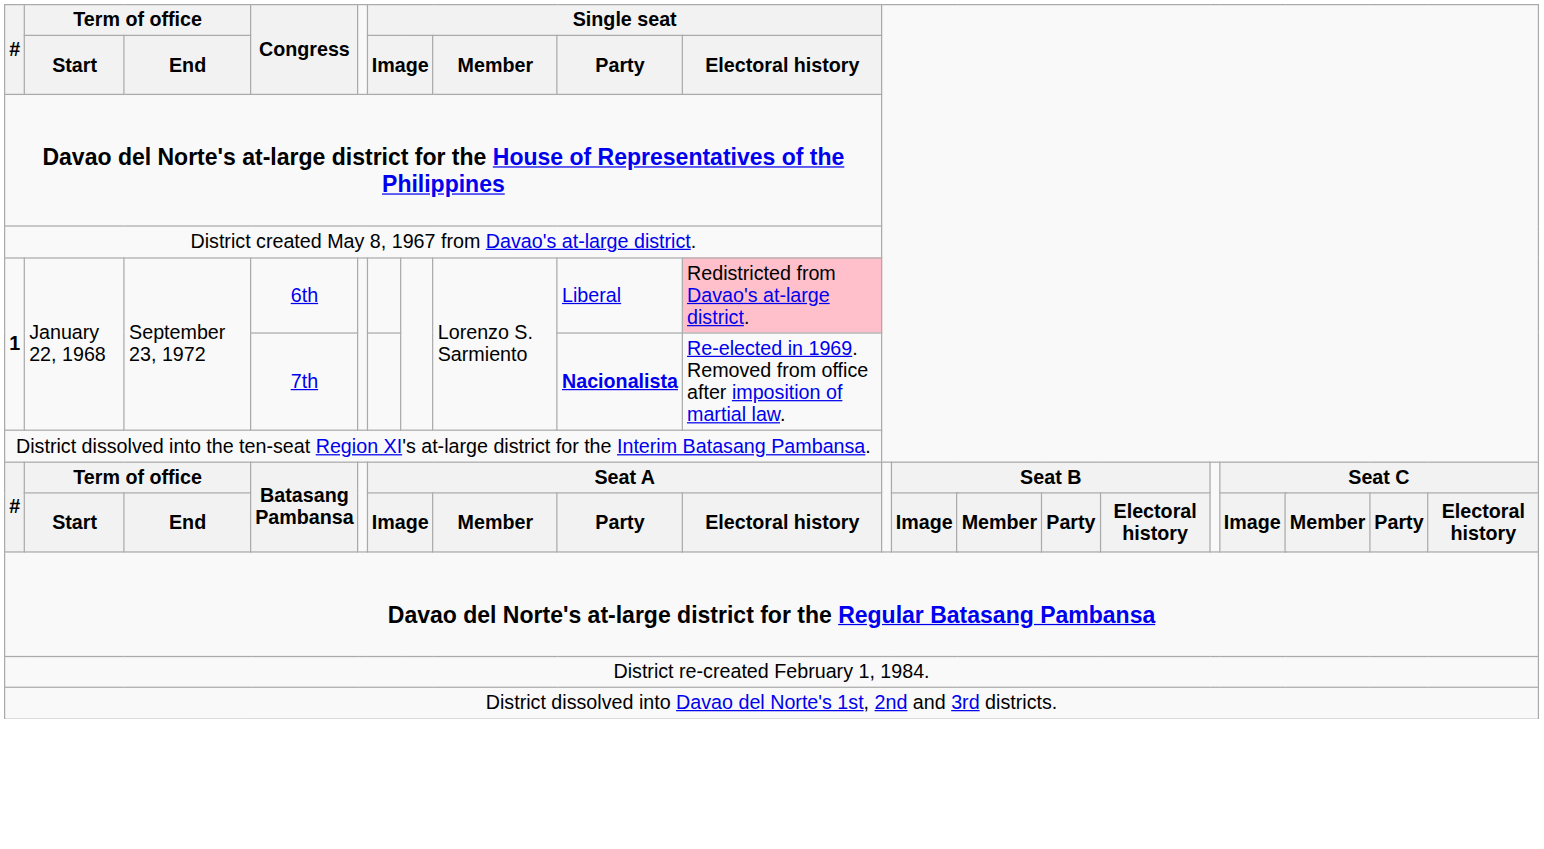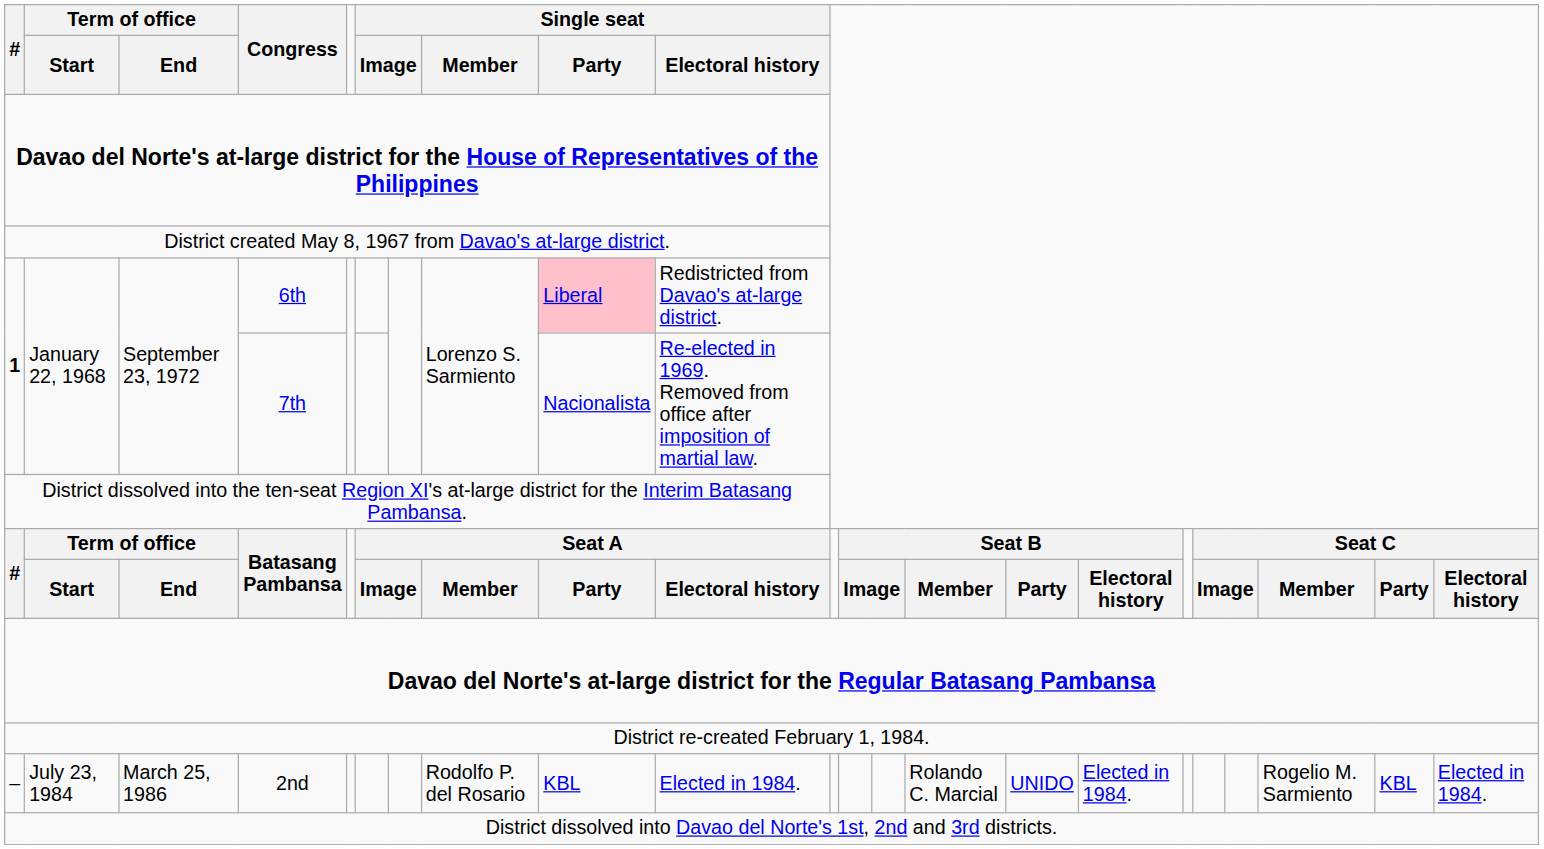6th | Single seat / Party: no background -> pink background
6th | Single seat / Electoral history: pink background -> no background
7th | Single seat / Party: bold -> normal
+ row: – | July 23, 1984 | March 25, 1986 | 2nd | Rodolfo P. del Rosario | KBL | Elected in 1984. | Rolando C. Marcial | UNIDO | Elected in 1984. | Rogelio M. Sarmiento | KBL | Elected in 1984.
